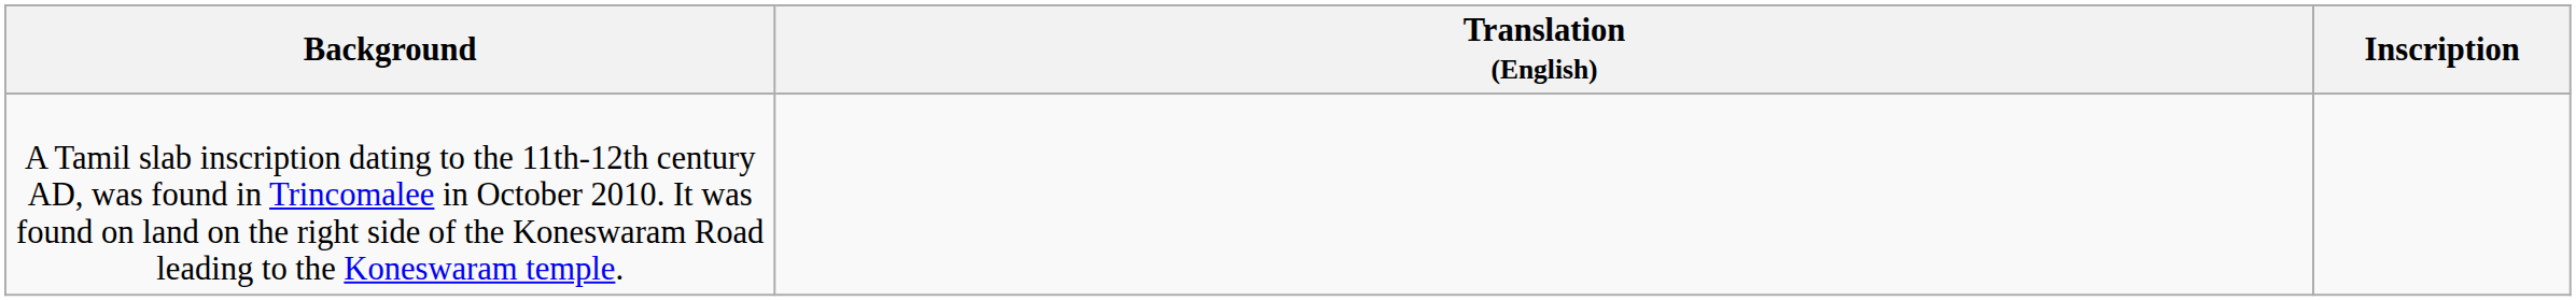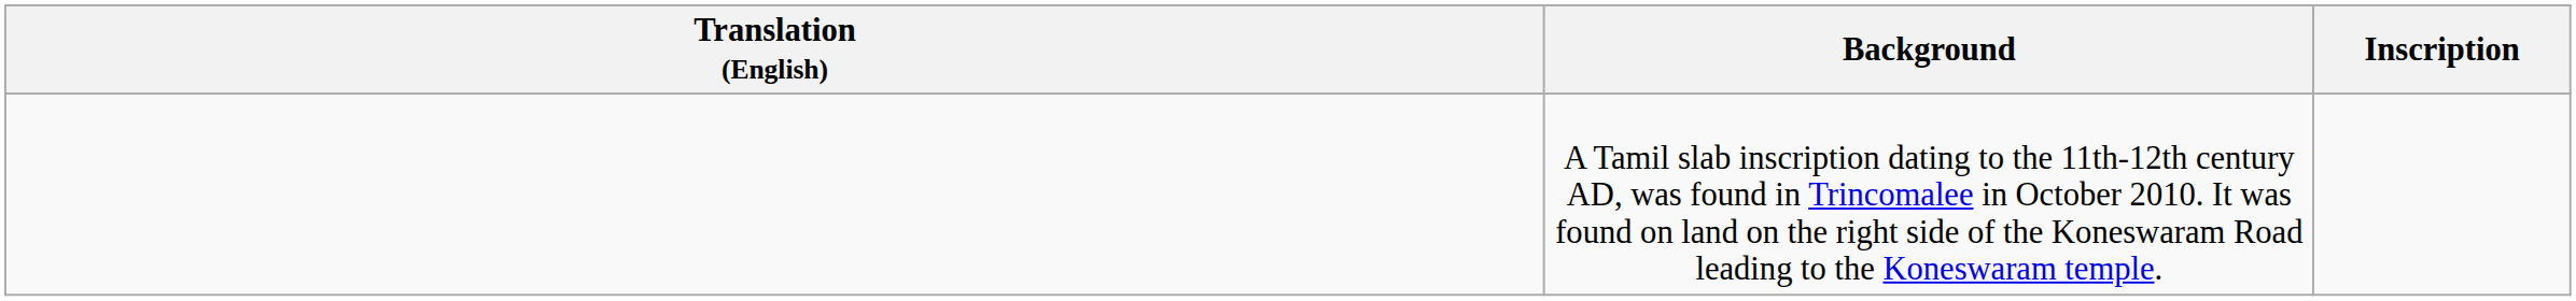columns swapped: Background <-> Translation (English)
